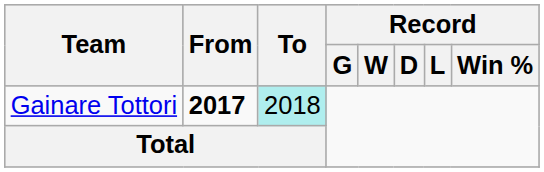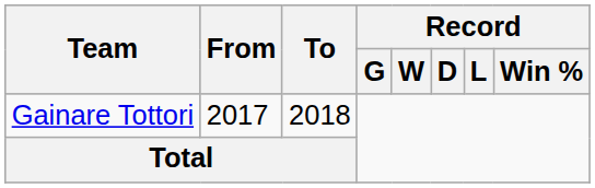Gainare Tottori | From: bold -> normal
Gainare Tottori | To: paleturquoise background -> no background
